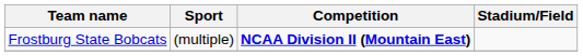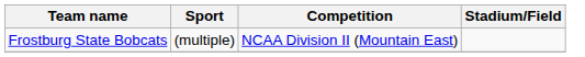Frostburg State Bobcats | Competition: bold -> normal
